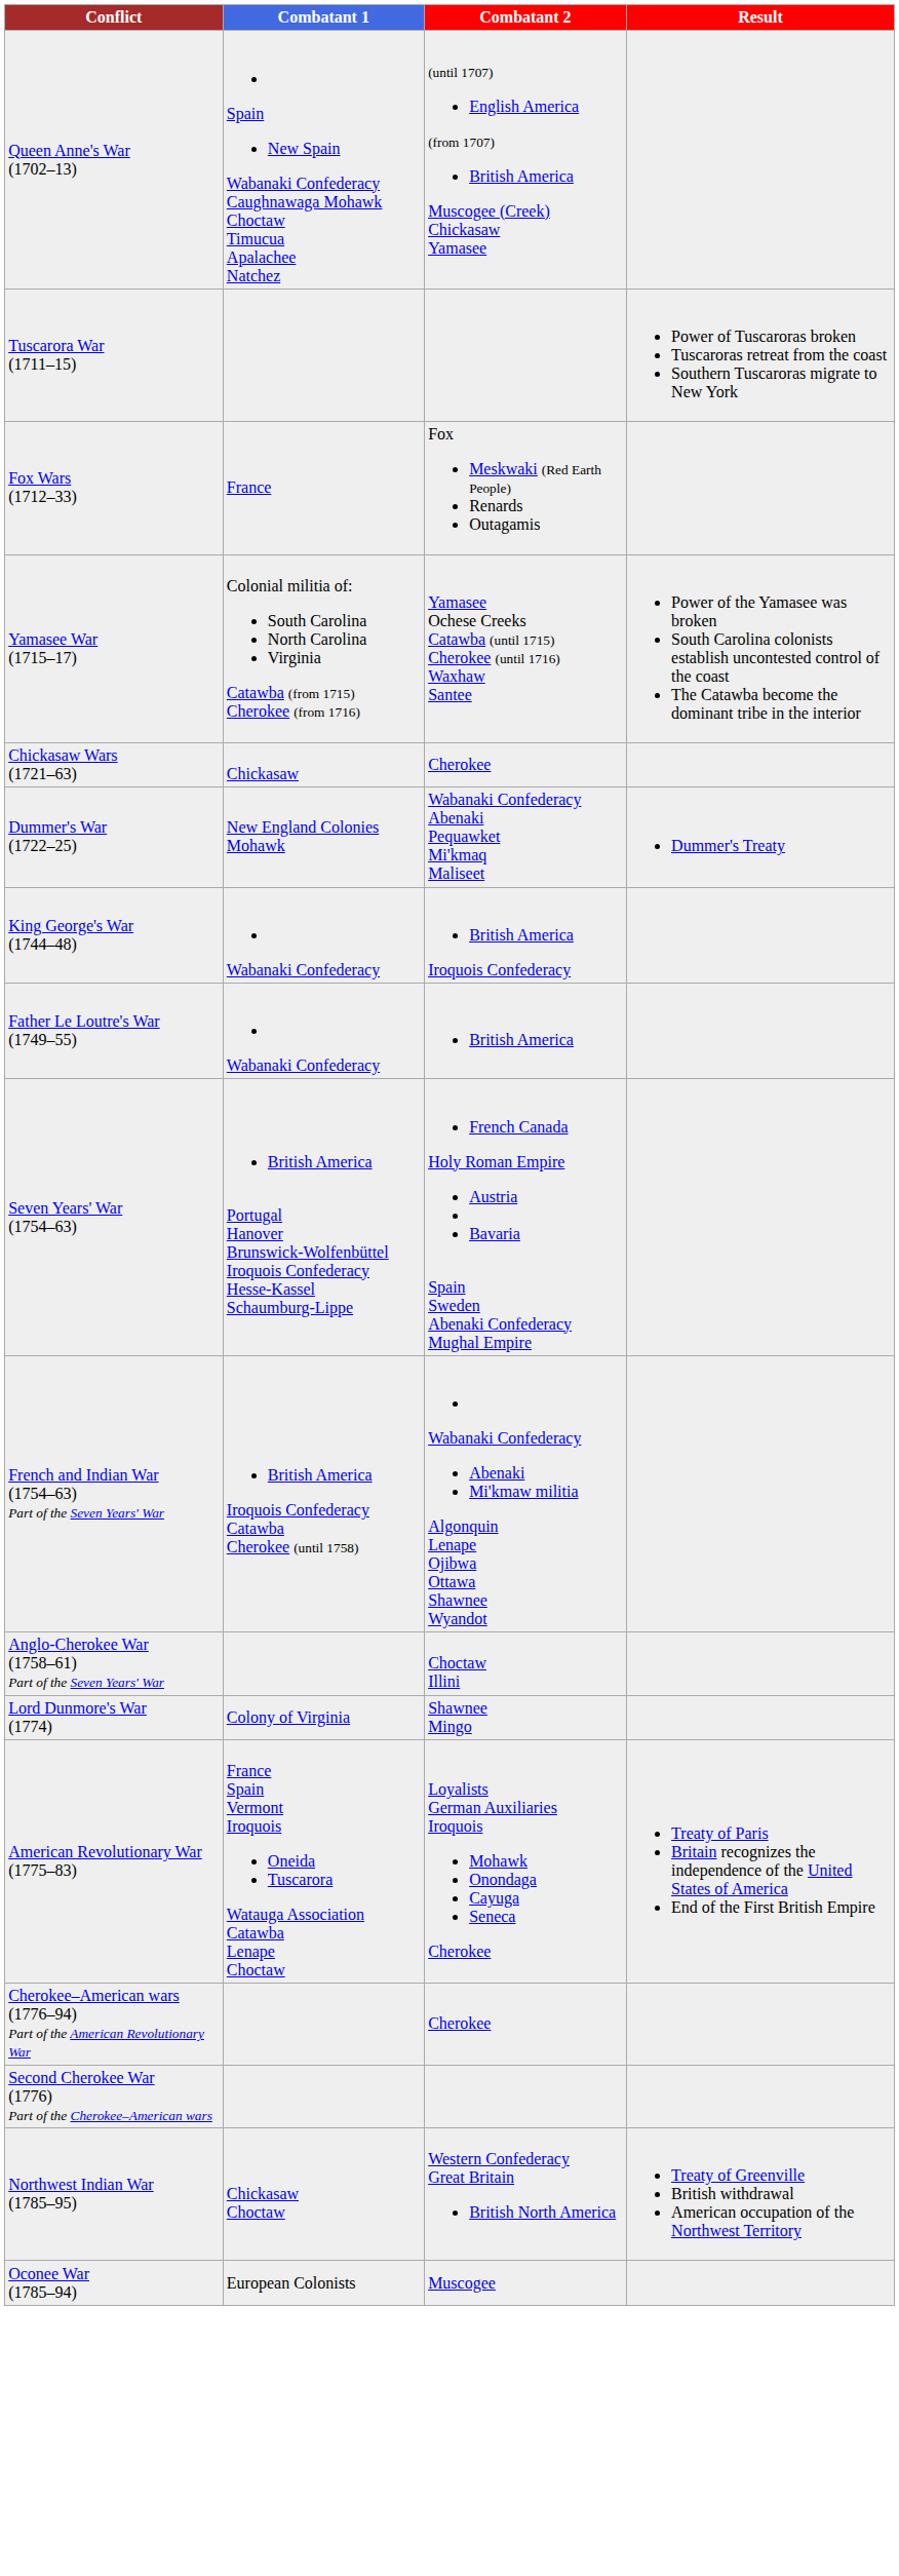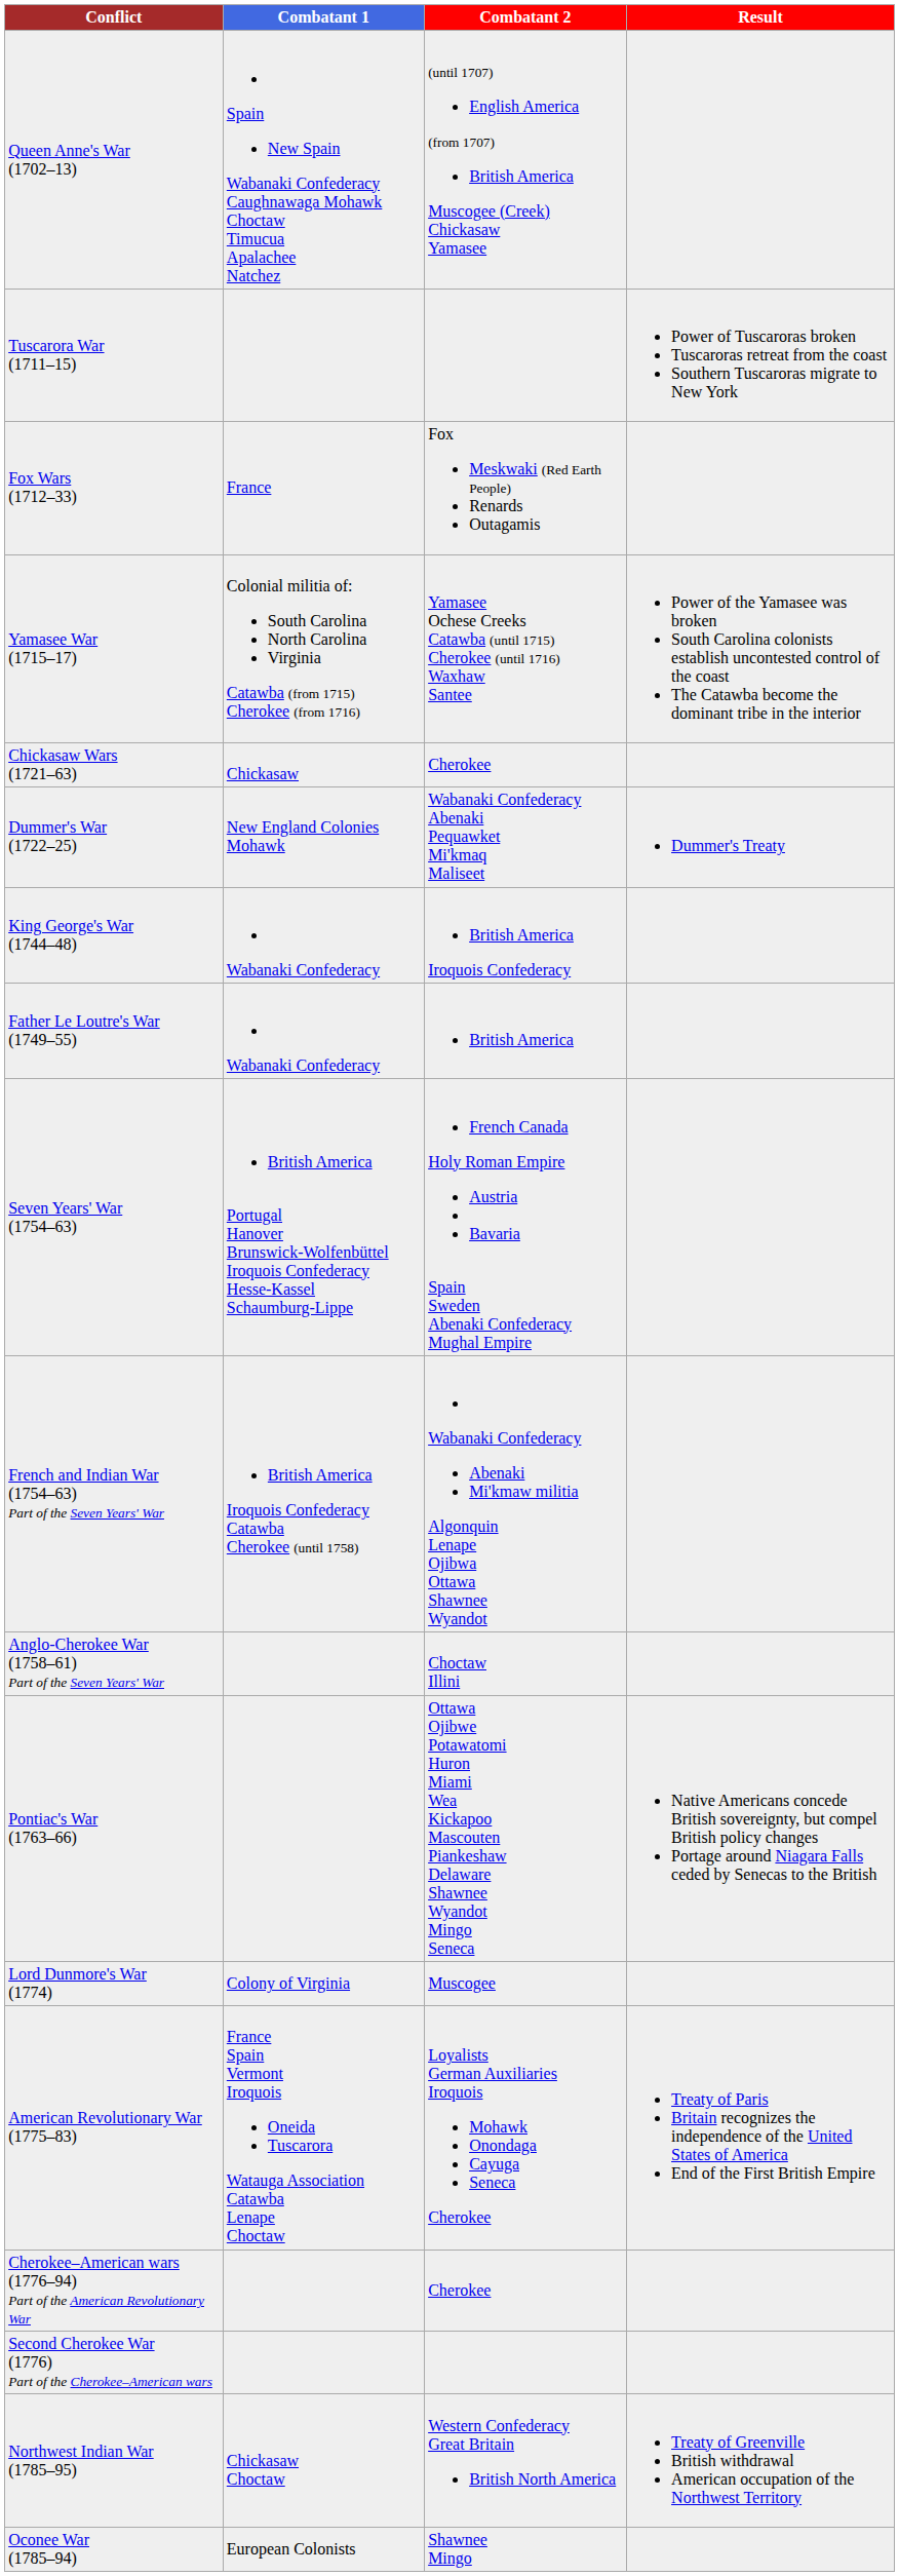+ row: Pontiac's War (1763–66) | Ottawa Ojibwe Potawatomi Huron Miami Wea Kickapoo Mascouten Piankeshaw Delaware Shawnee Wyandot Mingo Seneca | Native Americans concede British sovereignty, but compel British policy changes Portage around Niagara Falls ceded by Senecas to the British
Lord Dunmore's War (1774) | Combatant 2: Shawnee Mingo -> Muscogee
Oconee War (1785–94) | Combatant 2: Muscogee -> Shawnee Mingo
